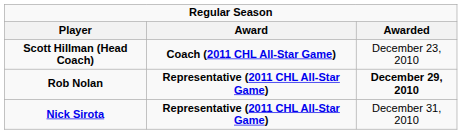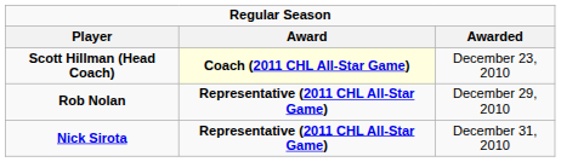row 3 | Award: no background -> lightyellow background
row 4 | Awarded: bold -> normal
